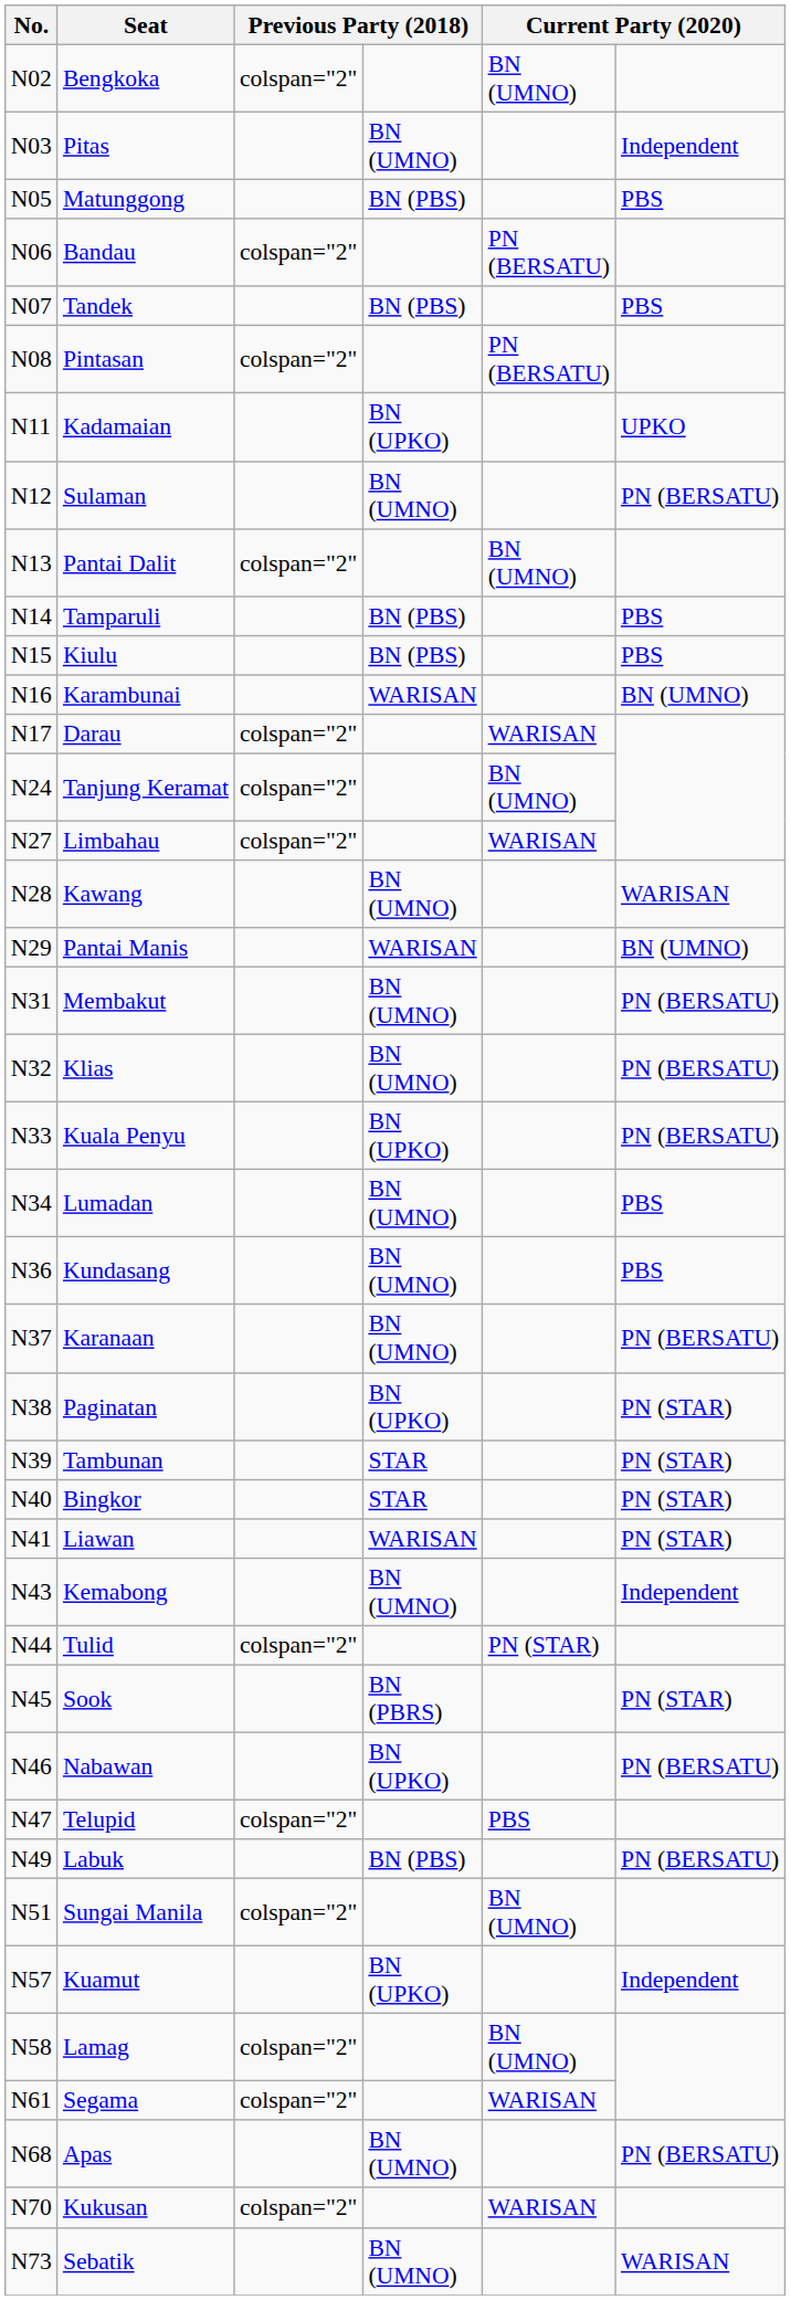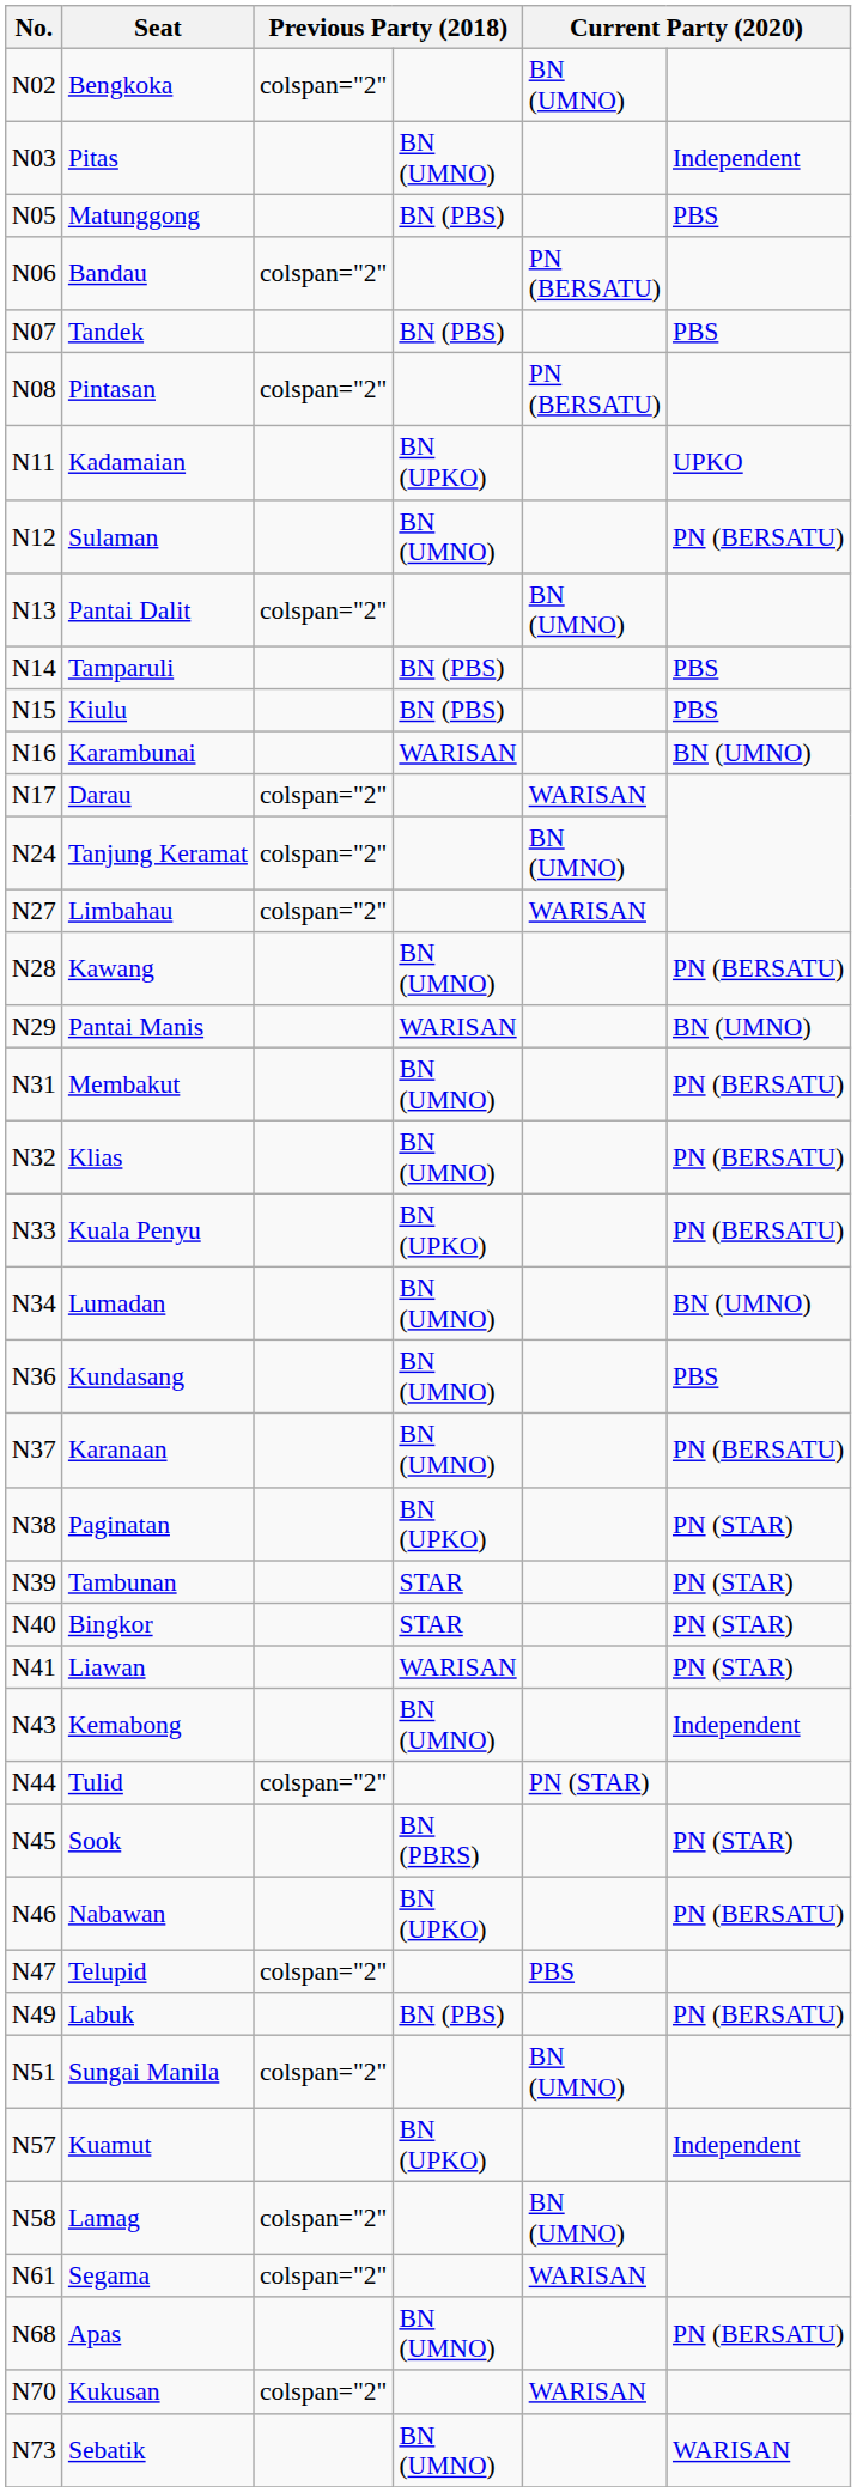Kawang | column 6: WARISAN -> PN (BERSATU)
Lumadan | column 6: PBS -> BN (UMNO)
